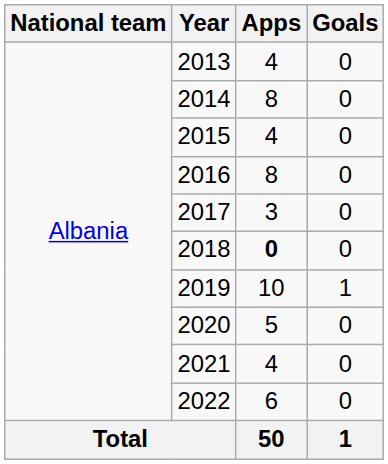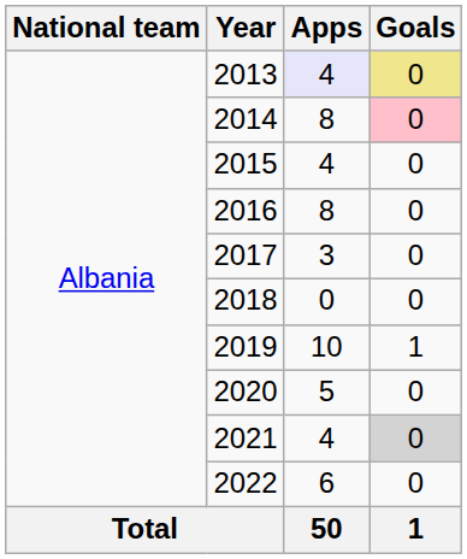2013 | Apps: no background -> lavender background
2013 | Goals: no background -> khaki background
2014 | Goals: no background -> pink background
2018 | Apps: bold -> normal
2021 | Goals: no background -> lightgrey background
